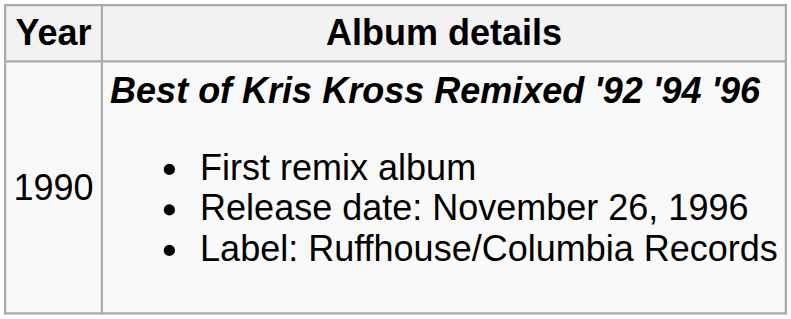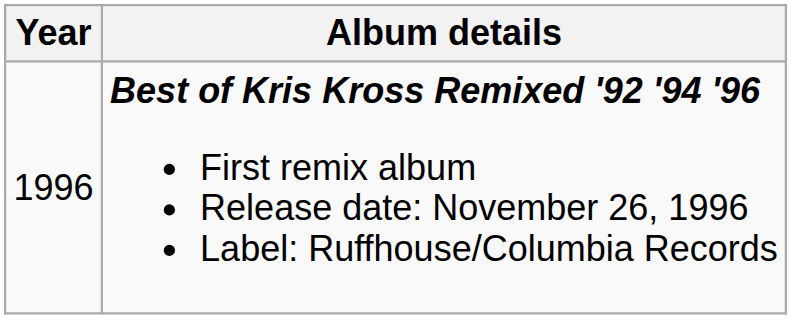row 2 | Year: 1990 -> 1996
